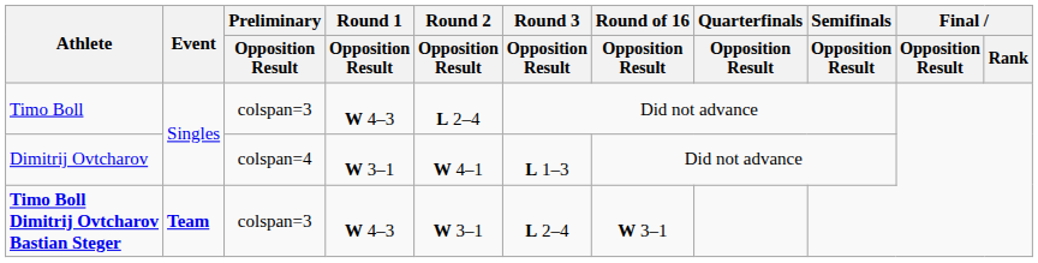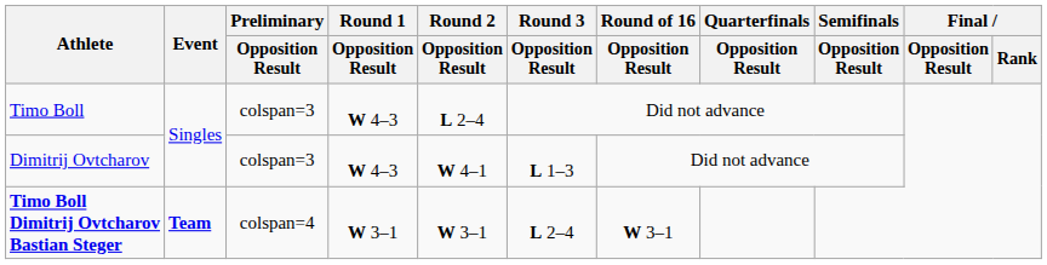Dimitrij Ovtcharov | Preliminary / Opposition Result: colspan=4 -> colspan=3
Dimitrij Ovtcharov | Round 1 / Opposition Result: W 3–1 -> W 4–3
Timo Boll Dimitrij Ovtcharov Bastian Steger | Preliminary / Opposition Result: colspan=3 -> colspan=4
Timo Boll Dimitrij Ovtcharov Bastian Steger | Round 1 / Opposition Result: W 4–3 -> W 3–1
